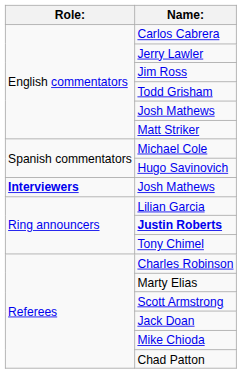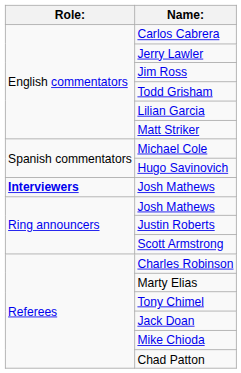row 6 | Name:: Josh Mathews -> Lilian Garcia
row 11 | Name:: Lilian Garcia -> Josh Mathews
row 12 | Name:: bold -> normal
row 13 | Name:: Tony Chimel -> Scott Armstrong
row 16 | Name:: Scott Armstrong -> Tony Chimel
